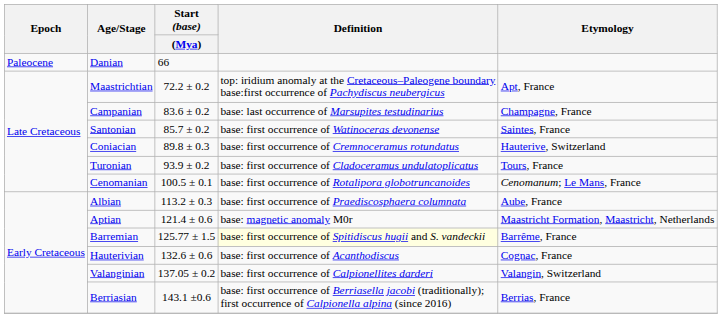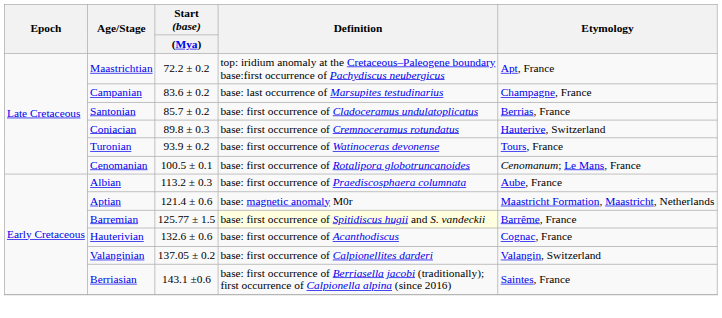- row: Paleocene | Danian | 66
Santonian | Definition: base: first occurrence of Watinoceras devonense -> base: first occurrence of Cladoceramus undulatoplicatus
Santonian | Etymology: Saintes, France -> Berrias, France
Turonian | Definition: base: first occurrence of Cladoceramus undulatoplicatus -> base: first occurrence of Watinoceras devonense
Berriasian | Etymology: Berrias, France -> Saintes, France
